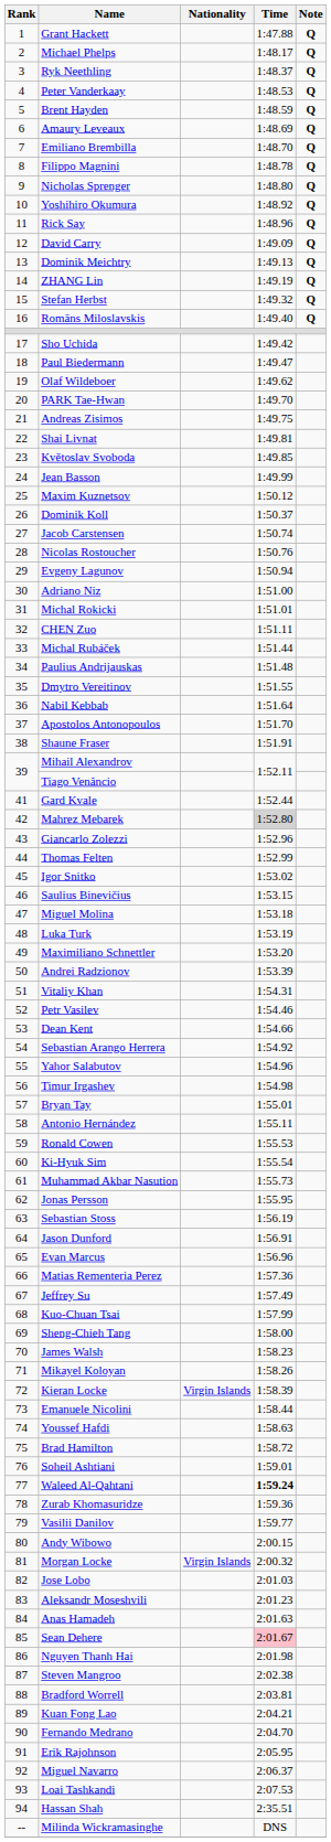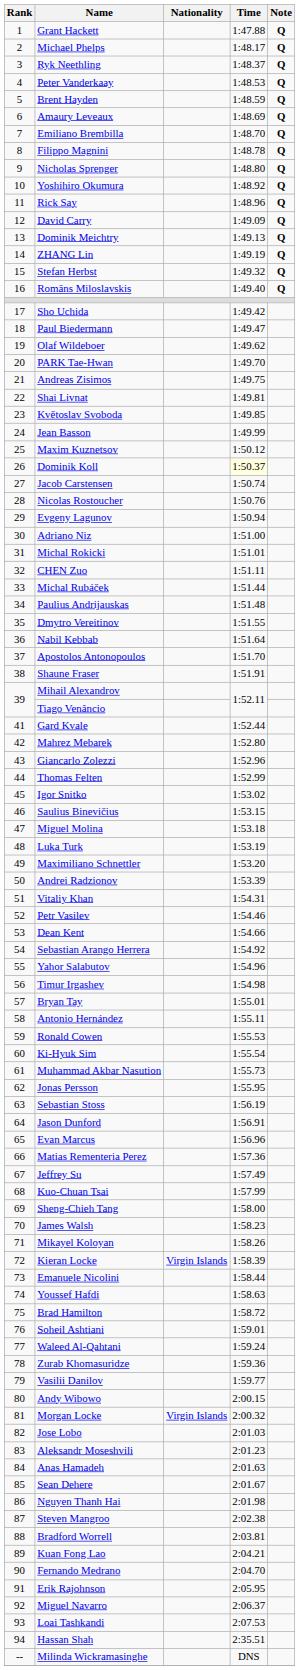Dominik Koll | Time: no background -> lightyellow background
Mahrez Mebarek | Time: lightgrey background -> no background
Waleed Al-Qahtani | Time: bold -> normal
Sean Dehere | Time: pink background -> no background
